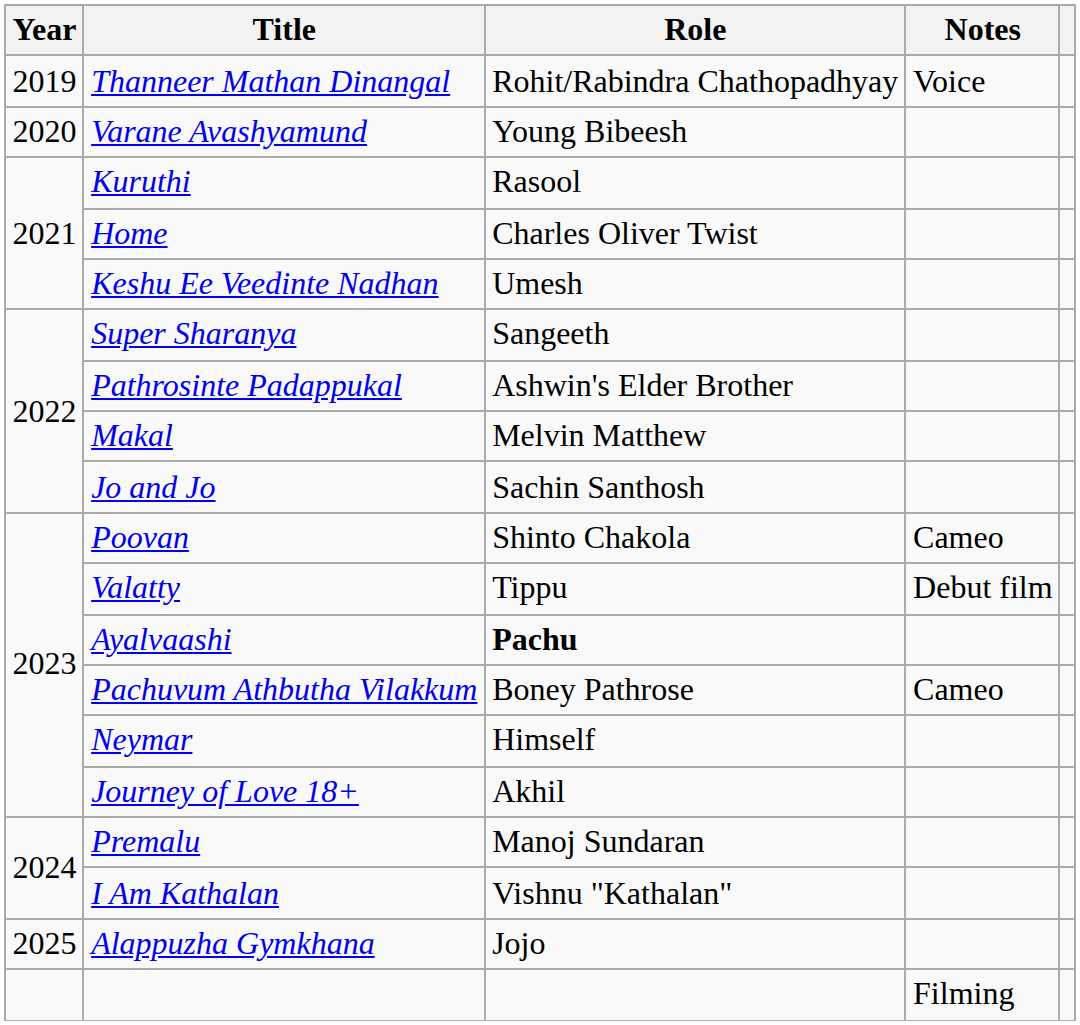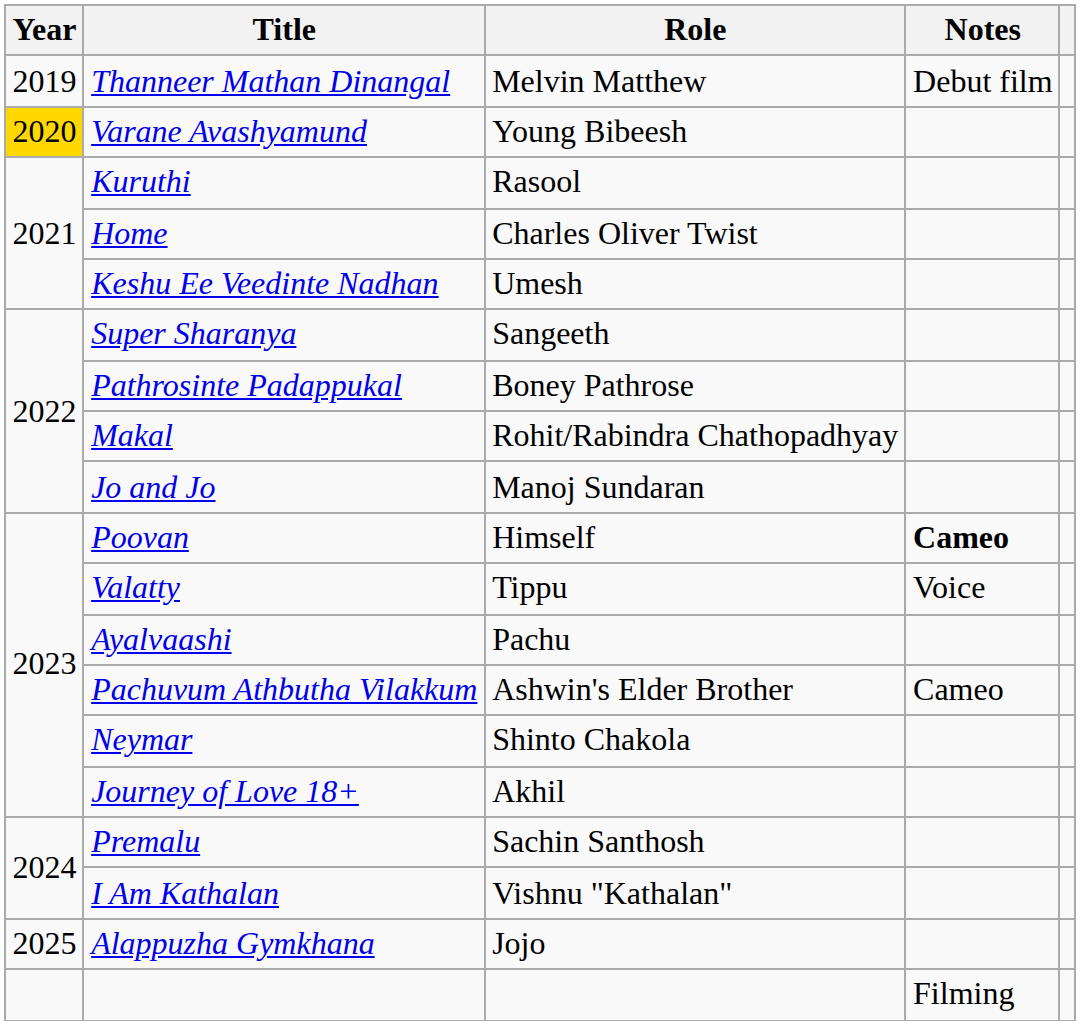Thanneer Mathan Dinangal | Role: Rohit/Rabindra Chathopadhyay -> Melvin Matthew
Thanneer Mathan Dinangal | Notes: Voice -> Debut film
Varane Avashyamund | Year: no background -> gold background
Pathrosinte Padappukal | Role: Ashwin's Elder Brother -> Boney Pathrose
Makal | Role: Melvin Matthew -> Rohit/Rabindra Chathopadhyay
Jo and Jo | Role: Sachin Santhosh -> Manoj Sundaran
Poovan | Role: Shinto Chakola -> Himself
Poovan | Notes: normal -> bold
Valatty | Notes: Debut film -> Voice
Ayalvaashi | Role: bold -> normal
Pachuvum Athbutha Vilakkum | Role: Boney Pathrose -> Ashwin's Elder Brother
Neymar | Role: Himself -> Shinto Chakola
Premalu | Role: Manoj Sundaran -> Sachin Santhosh
